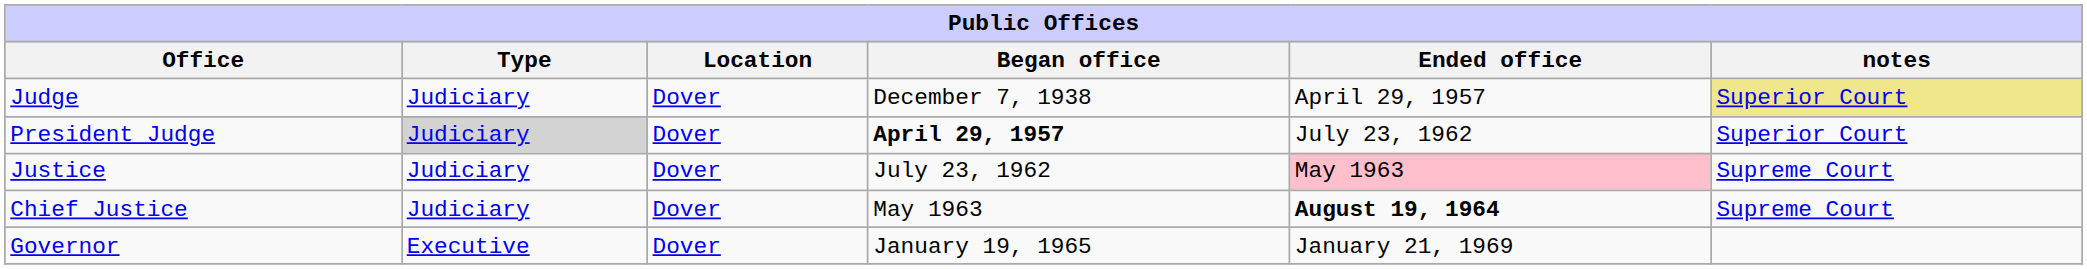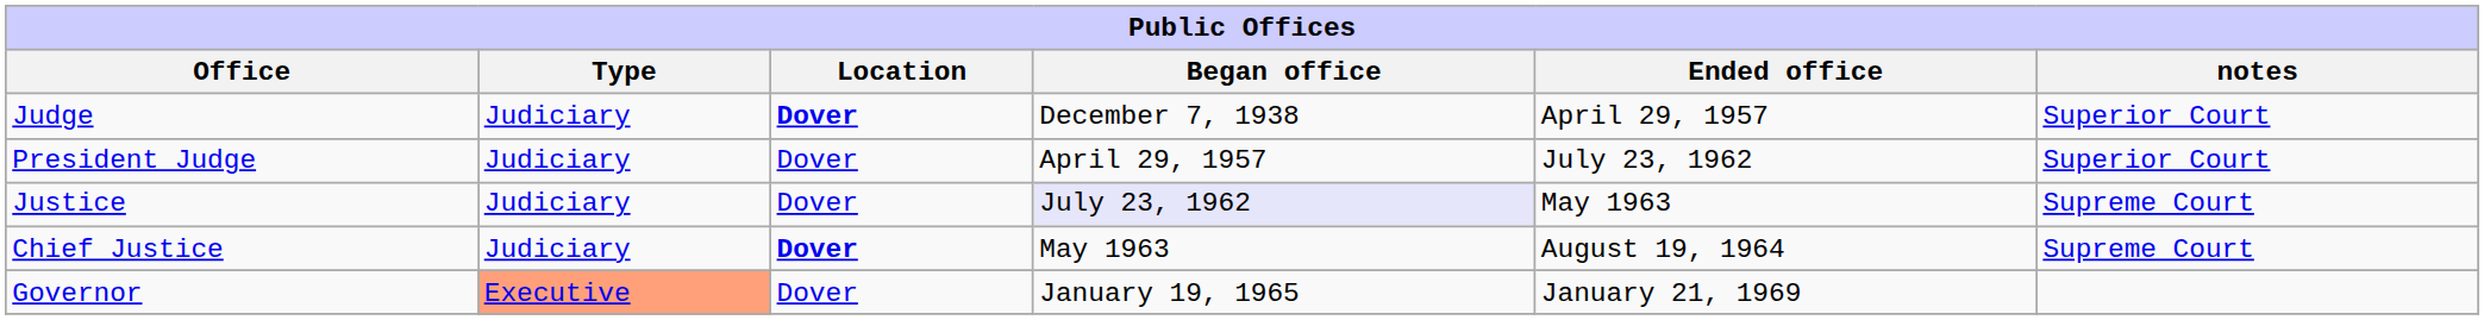Judge | Location: normal -> bold
Judge | notes: khaki background -> no background
President Judge | Type: lightgrey background -> no background
President Judge | Began office: bold -> normal
Justice | Began office: no background -> lavender background
Justice | Ended office: pink background -> no background
Chief Justice | Location: normal -> bold
Chief Justice | Ended office: bold -> normal
Governor | Type: no background -> lightsalmon background
